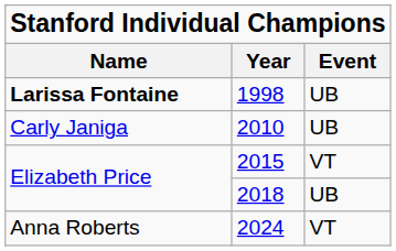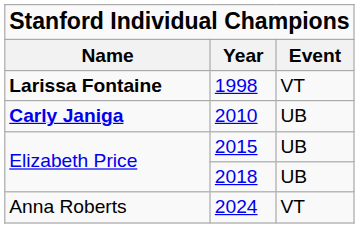1998 | column 3: UB -> VT
2010 | column 1: normal -> bold
2015 | column 3: VT -> UB
